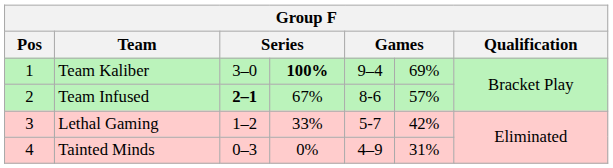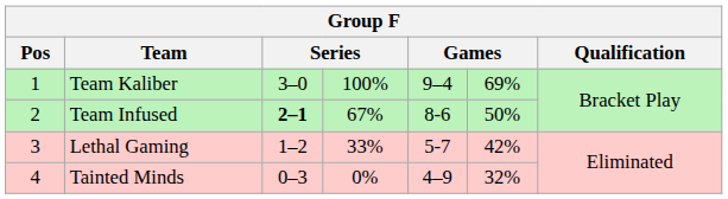Team Kaliber | column 4: bold -> normal
Team Infused | column 6: 57% -> 50%
Tainted Minds | column 6: 31% -> 32%
